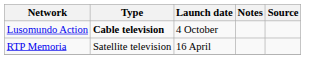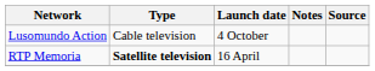Lusomundo Action | Type: bold -> normal
RTP Memoria | Type: normal -> bold
